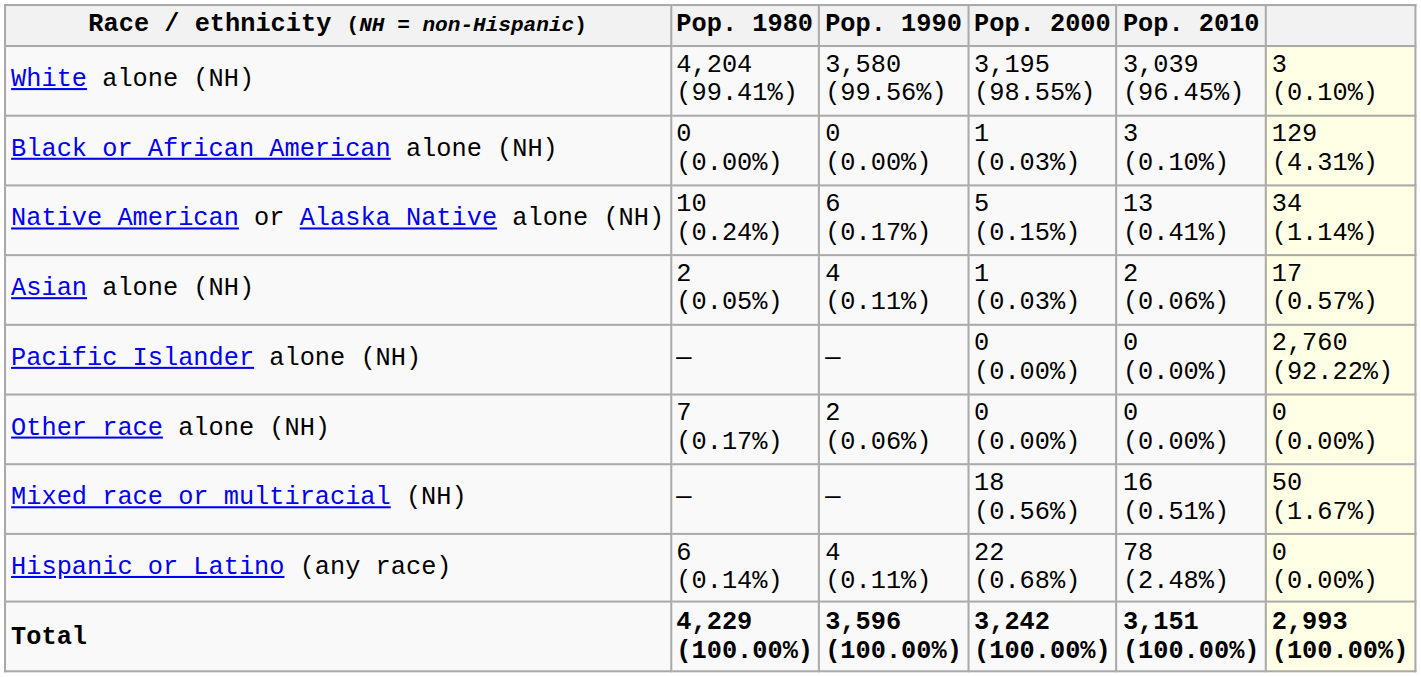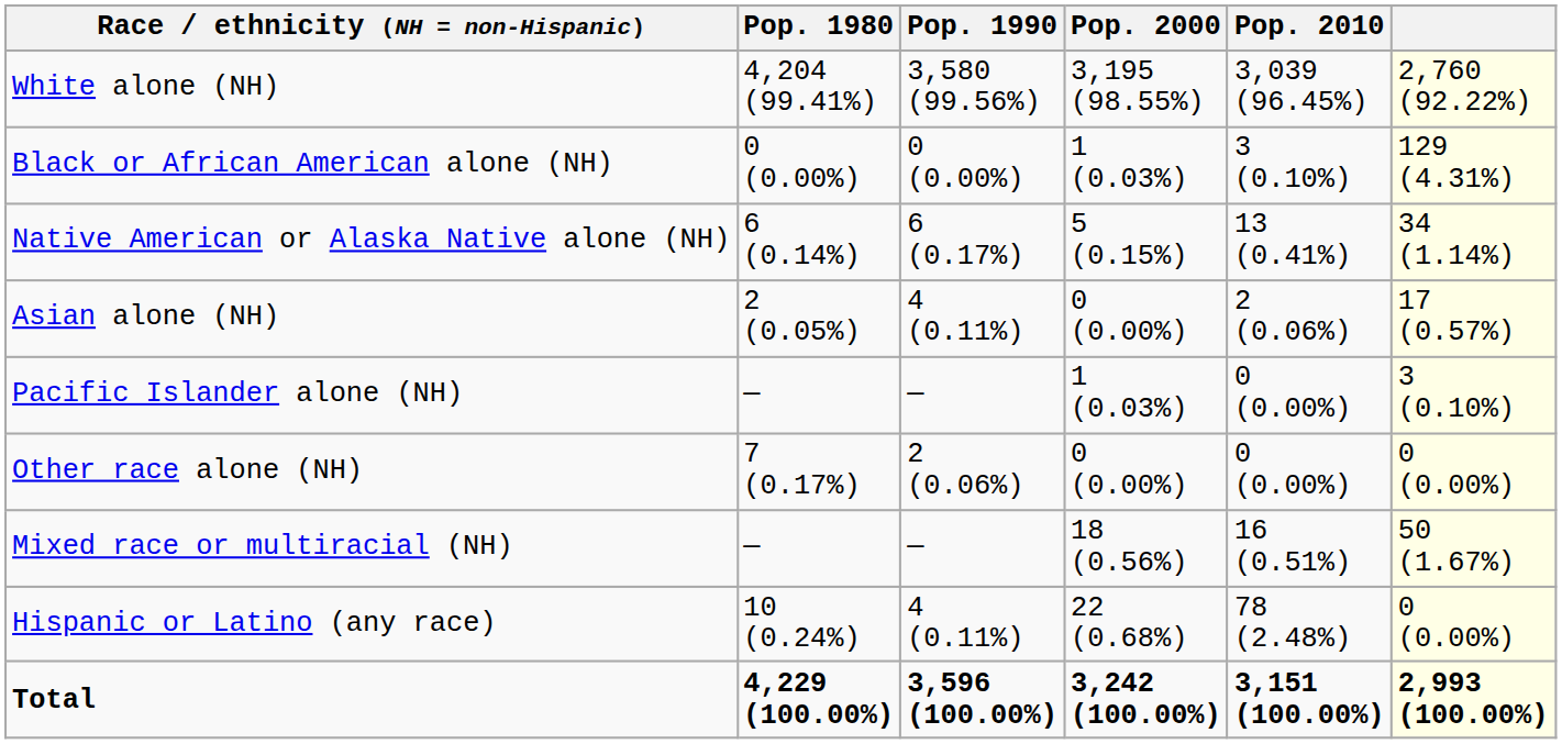White alone (NH) | column 6: 3 (0.10%) -> 2,760 (92.22%)
Native American or Alaska Native alone (NH) | Pop. 1980: 10 (0.24%) -> 6 (0.14%)
Asian alone (NH) | Pop. 2000: 1 (0.03%) -> 0 (0.00%)
Pacific Islander alone (NH) | Pop. 2000: 0 (0.00%) -> 1 (0.03%)
Pacific Islander alone (NH) | column 6: 2,760 (92.22%) -> 3 (0.10%)
Hispanic or Latino (any race) | Pop. 1980: 6 (0.14%) -> 10 (0.24%)
